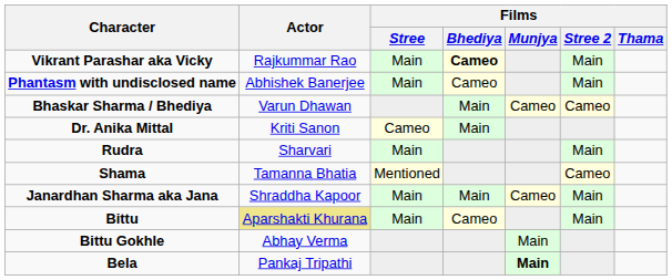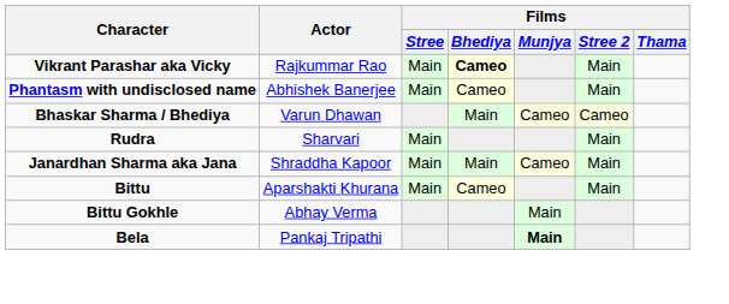- row: Dr. Anika Mittal | Kriti Sanon | Cameo | Main
- row: Shama | Tamanna Bhatia | Mentioned | Cameo
Bittu | Actor: khaki background -> no background
